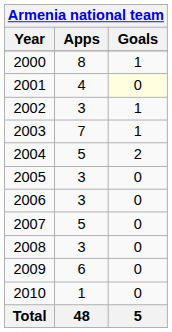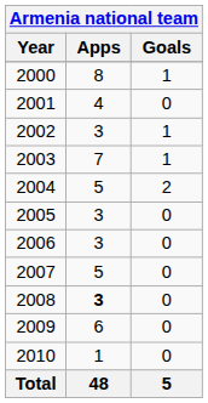2001 | Goals: lightyellow background -> no background
2008 | Apps: normal -> bold
